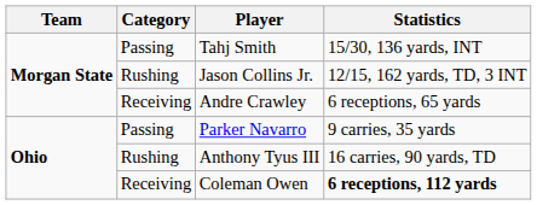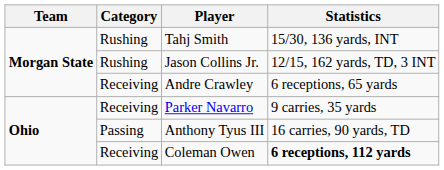Tahj Smith | Category: Passing -> Rushing
Parker Navarro | Category: Passing -> Receiving
Anthony Tyus III | Category: Rushing -> Passing
